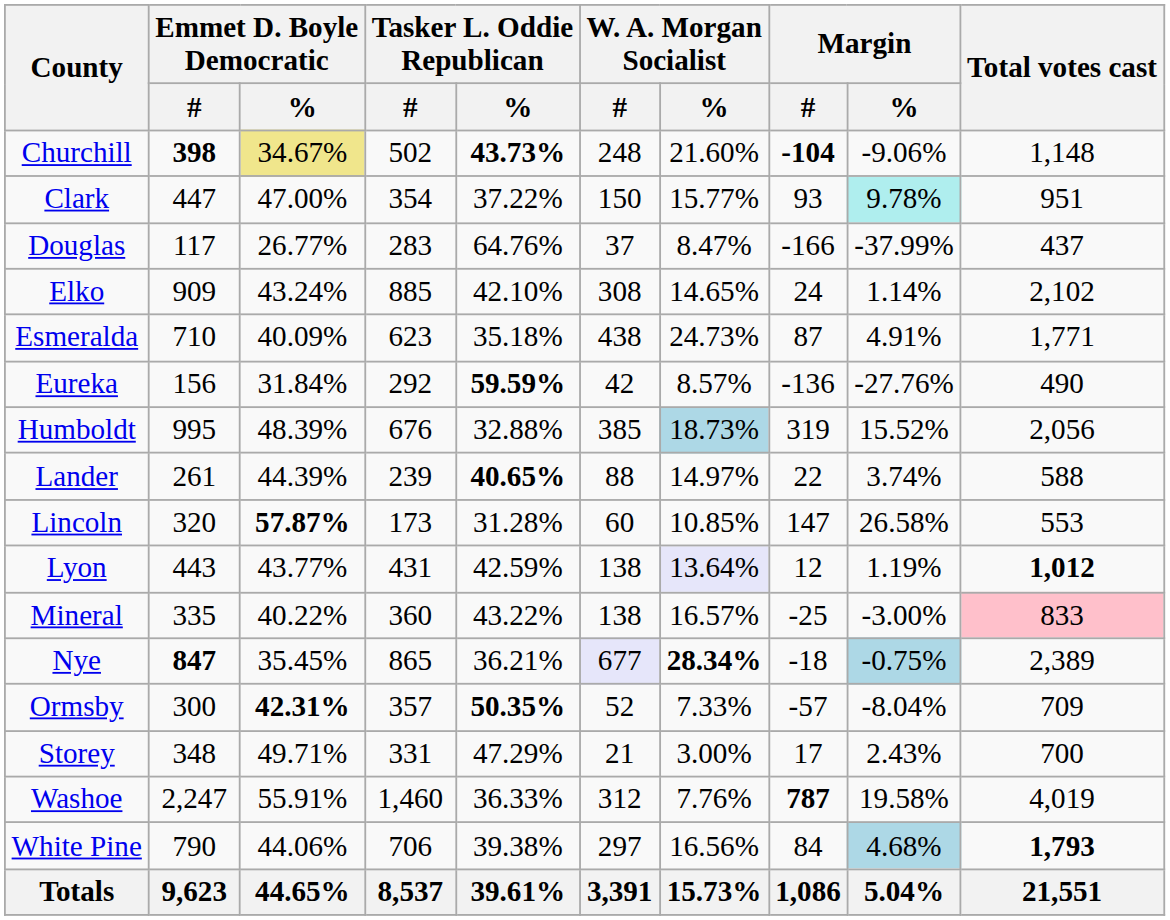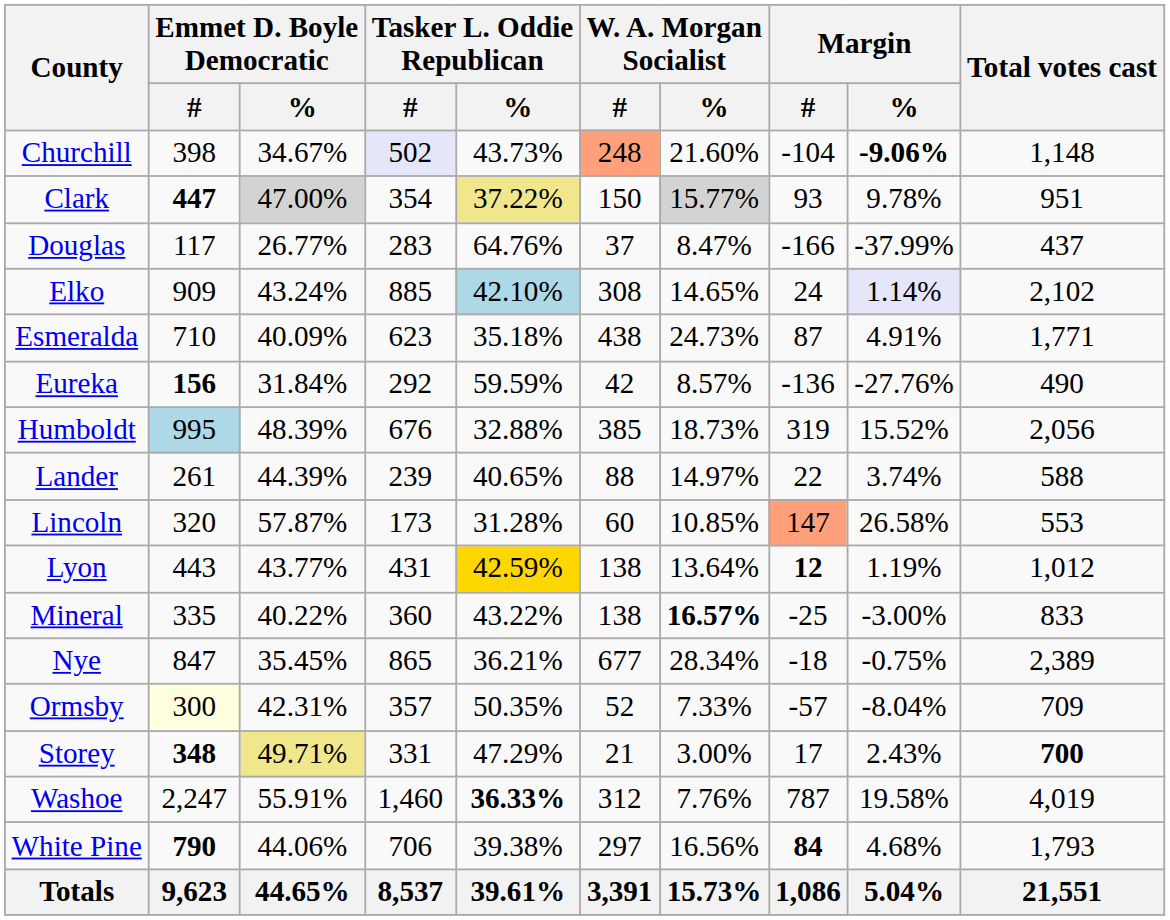Churchill | Emmet D. Boyle Democratic / #: bold -> normal
Churchill | Emmet D. Boyle Democratic / %: khaki background -> no background
Churchill | Tasker L. Oddie Republican / #: no background -> lavender background
Churchill | Tasker L. Oddie Republican / %: bold -> normal
Churchill | W. A. Morgan Socialist / #: no background -> lightsalmon background
Churchill | Margin / #: bold -> normal
Churchill | Margin / %: normal -> bold
Clark | Emmet D. Boyle Democratic / #: normal -> bold
Clark | Emmet D. Boyle Democratic / %: no background -> lightgrey background
Clark | Tasker L. Oddie Republican / %: no background -> khaki background
Clark | W. A. Morgan Socialist / %: no background -> lightgrey background
Clark | Margin / %: paleturquoise background -> no background
Elko | Tasker L. Oddie Republican / %: no background -> lightblue background
Elko | Margin / %: no background -> lavender background
Eureka | Emmet D. Boyle Democratic / #: normal -> bold
Eureka | Tasker L. Oddie Republican / %: bold -> normal
Humboldt | Emmet D. Boyle Democratic / #: no background -> lightblue background
Humboldt | W. A. Morgan Socialist / %: lightblue background -> no background
Lander | Tasker L. Oddie Republican / %: bold -> normal
Lincoln | Emmet D. Boyle Democratic / %: bold -> normal
Lincoln | Margin / #: no background -> lightsalmon background
Lyon | Tasker L. Oddie Republican / %: no background -> gold background
Lyon | W. A. Morgan Socialist / %: lavender background -> no background
Lyon | Margin / #: normal -> bold
Lyon | Total votes cast: bold -> normal
Mineral | W. A. Morgan Socialist / %: normal -> bold
Mineral | Total votes cast: pink background -> no background
Nye | Emmet D. Boyle Democratic / #: bold -> normal
Nye | W. A. Morgan Socialist / #: lavender background -> no background
Nye | W. A. Morgan Socialist / %: bold -> normal
Nye | Margin / %: lightblue background -> no background
Ormsby | Emmet D. Boyle Democratic / #: no background -> lightyellow background
Ormsby | Emmet D. Boyle Democratic / %: bold -> normal
Ormsby | Tasker L. Oddie Republican / %: bold -> normal
Storey | Emmet D. Boyle Democratic / #: normal -> bold
Storey | Emmet D. Boyle Democratic / %: no background -> khaki background
Storey | Total votes cast: normal -> bold
Washoe | Tasker L. Oddie Republican / %: normal -> bold
Washoe | Margin / #: bold -> normal
White Pine | Emmet D. Boyle Democratic / #: normal -> bold
White Pine | Margin / #: normal -> bold
White Pine | Margin / %: lightblue background -> no background
White Pine | Total votes cast: bold -> normal
